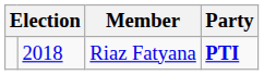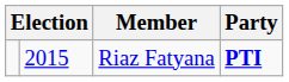Riaz Fatyana | column 2: 2018 -> 2015
